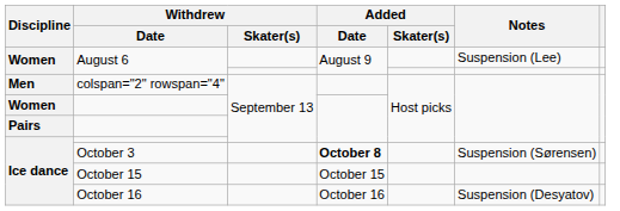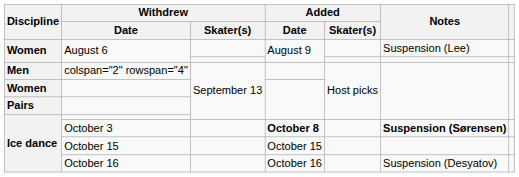October 3 | Notes: normal -> bold
